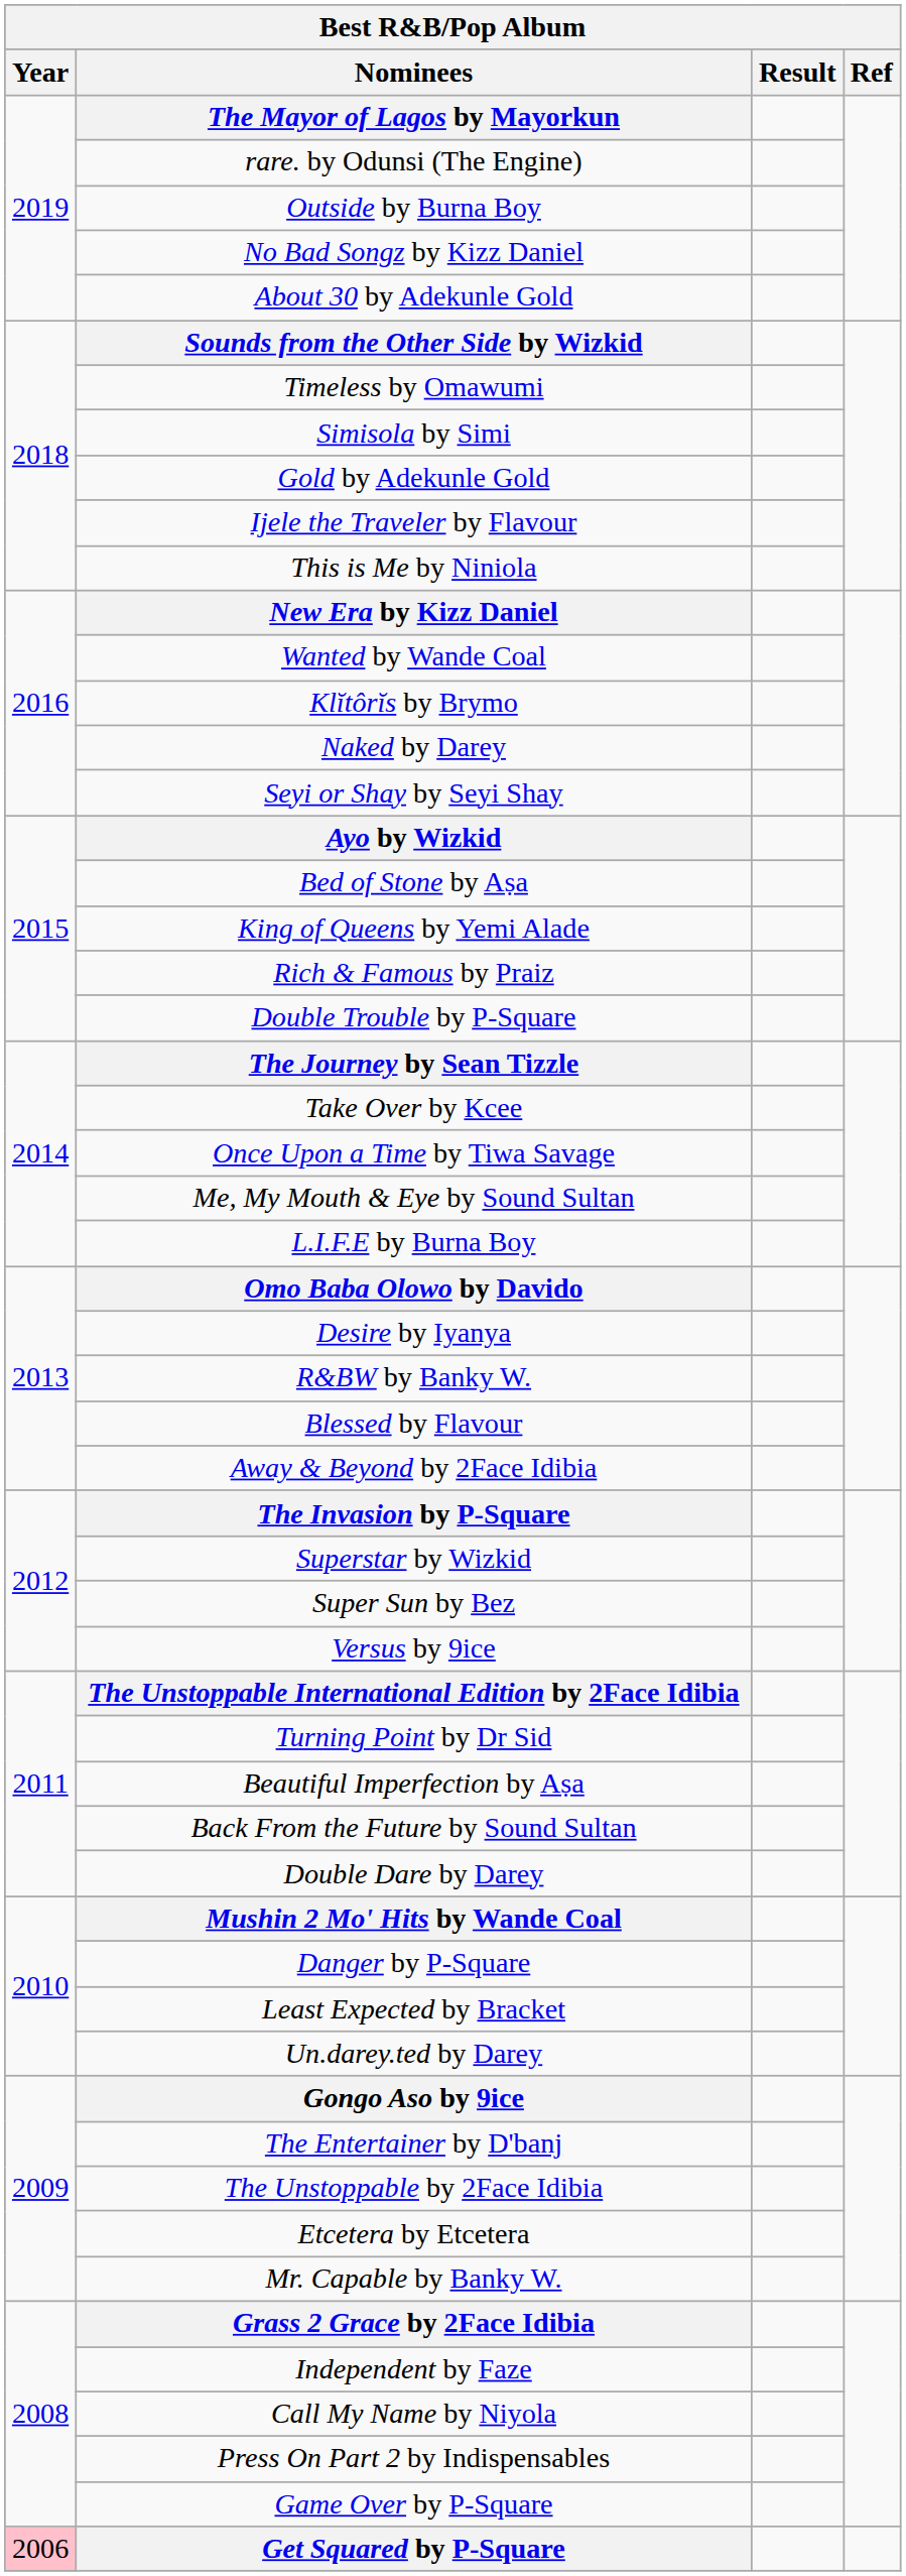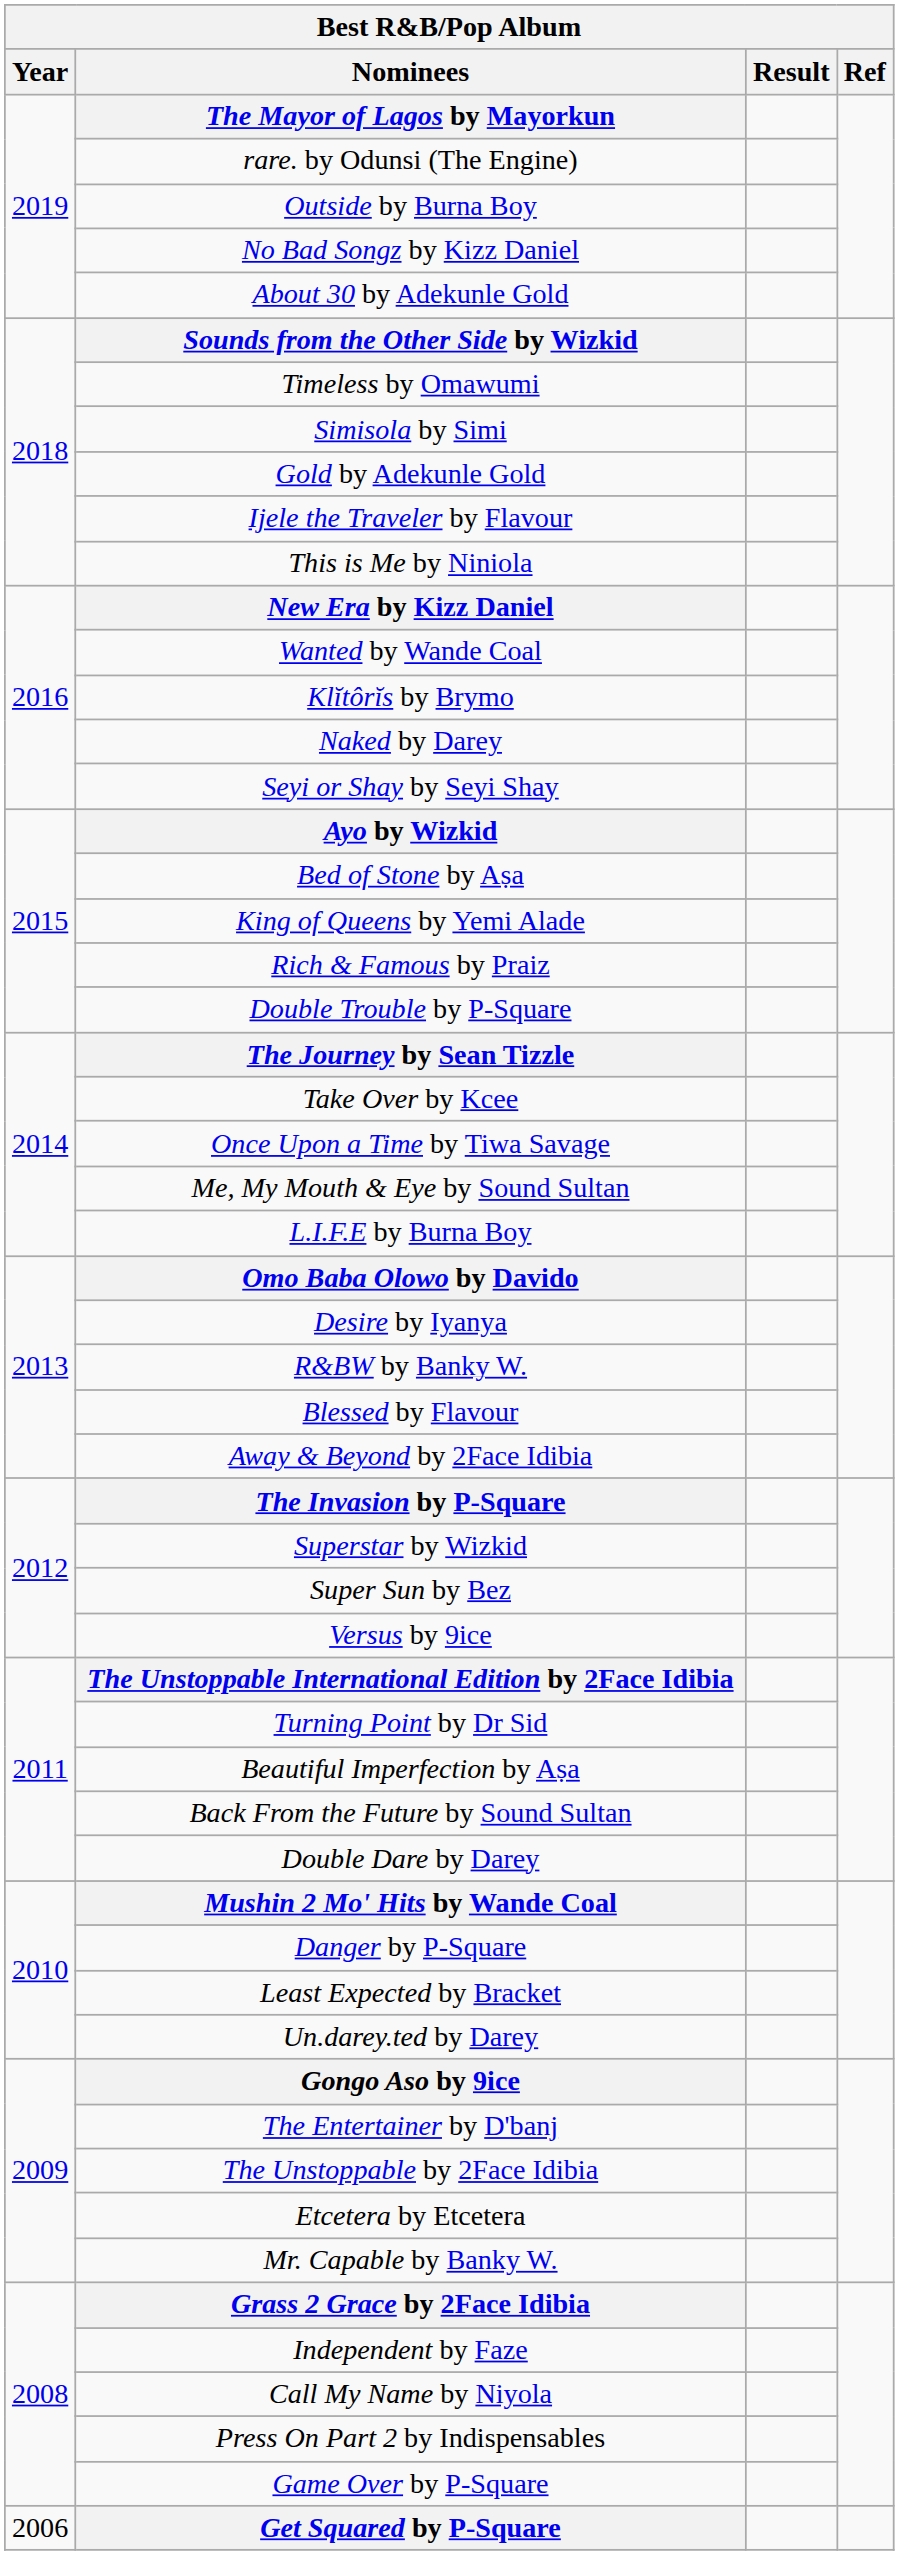Get Squared by P-Square | Year: pink background -> no background
